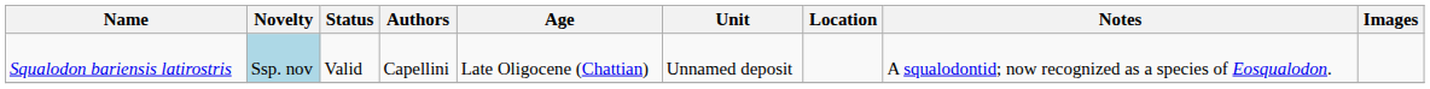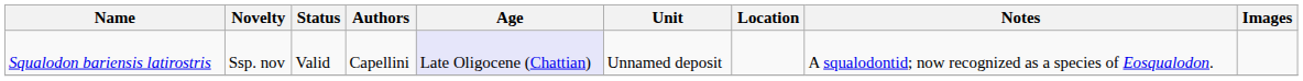Squalodon bariensis latirostris | Novelty: lightblue background -> no background
Squalodon bariensis latirostris | Age: no background -> lavender background
